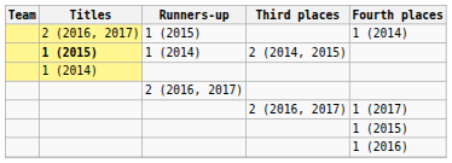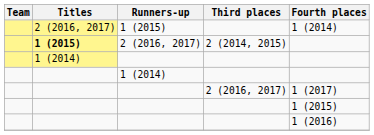row 3 | Runners-up: 1 (2014) -> 2 (2016, 2017)
row 5 | Runners-up: 2 (2016, 2017) -> 1 (2014)
